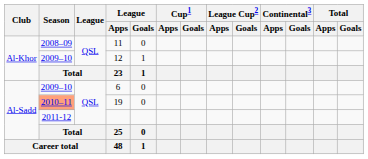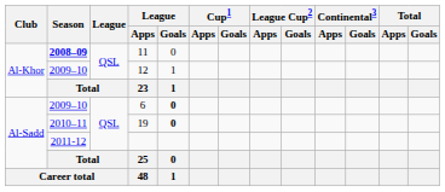11 | Season: normal -> bold
6 | League / Goals: normal -> bold
19 | Season: lightsalmon background -> no background
19 | League / Goals: normal -> bold
